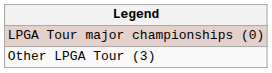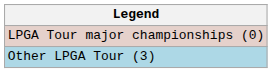row 3 | column 1: no background -> lightblue background
